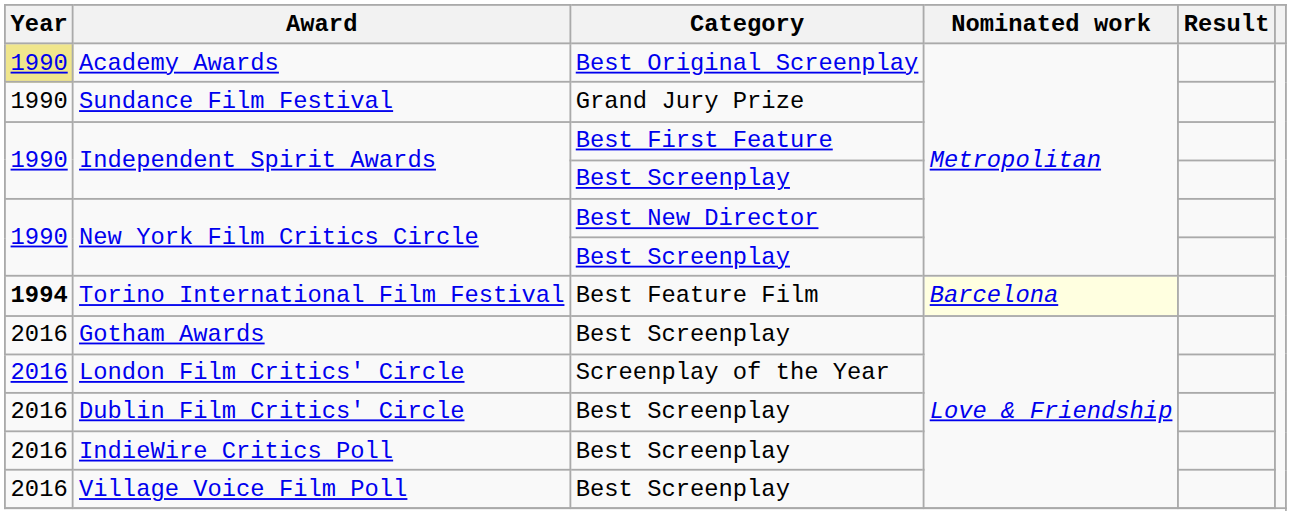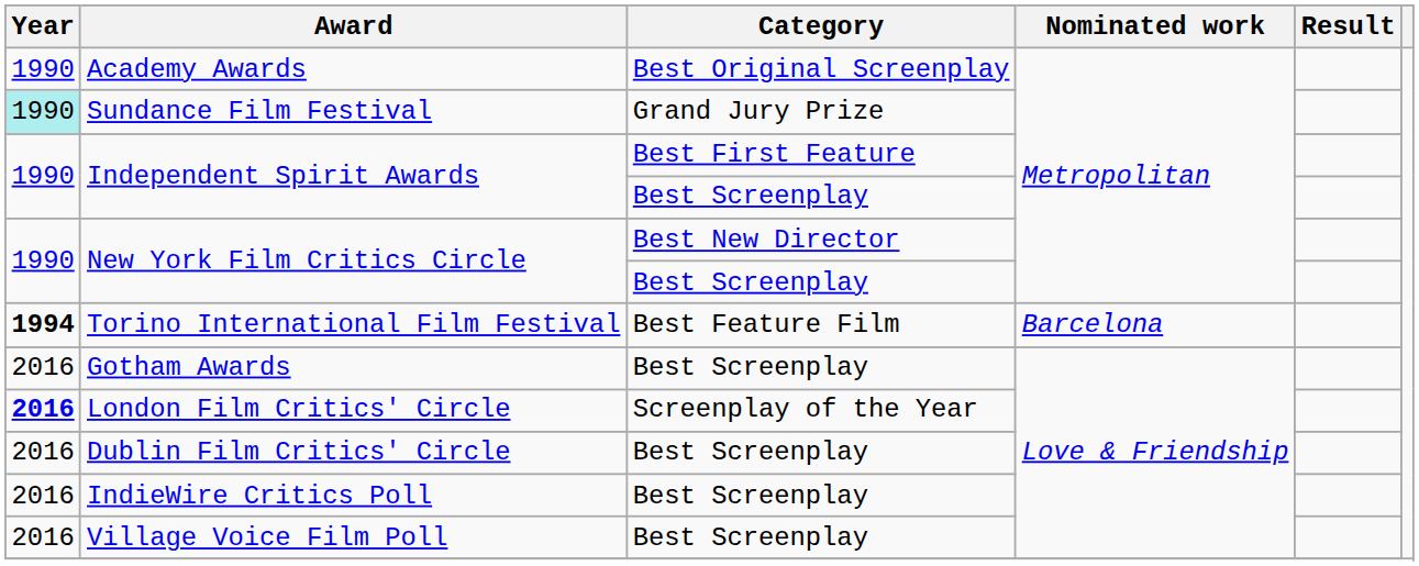Academy Awards | Year: khaki background -> no background
Sundance Film Festival | Year: no background -> paleturquoise background
Torino International Film Festival | Nominated work: lightyellow background -> no background
London Film Critics' Circle | Year: normal -> bold
